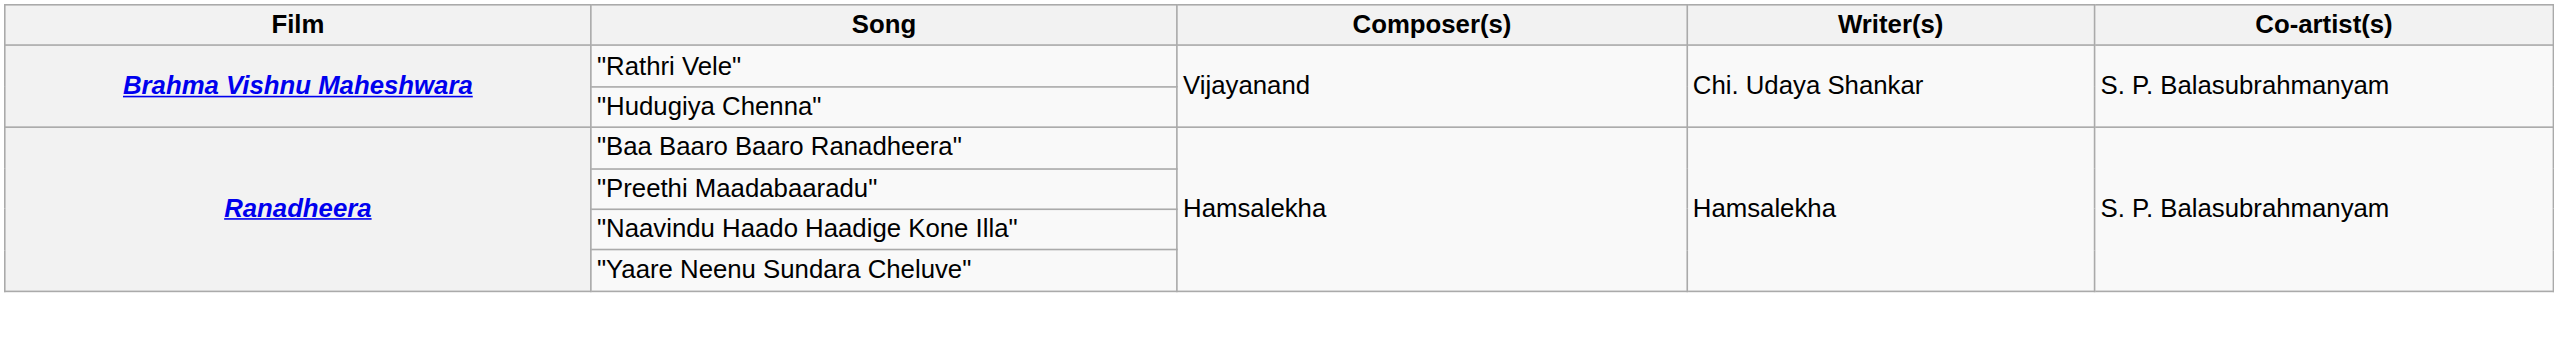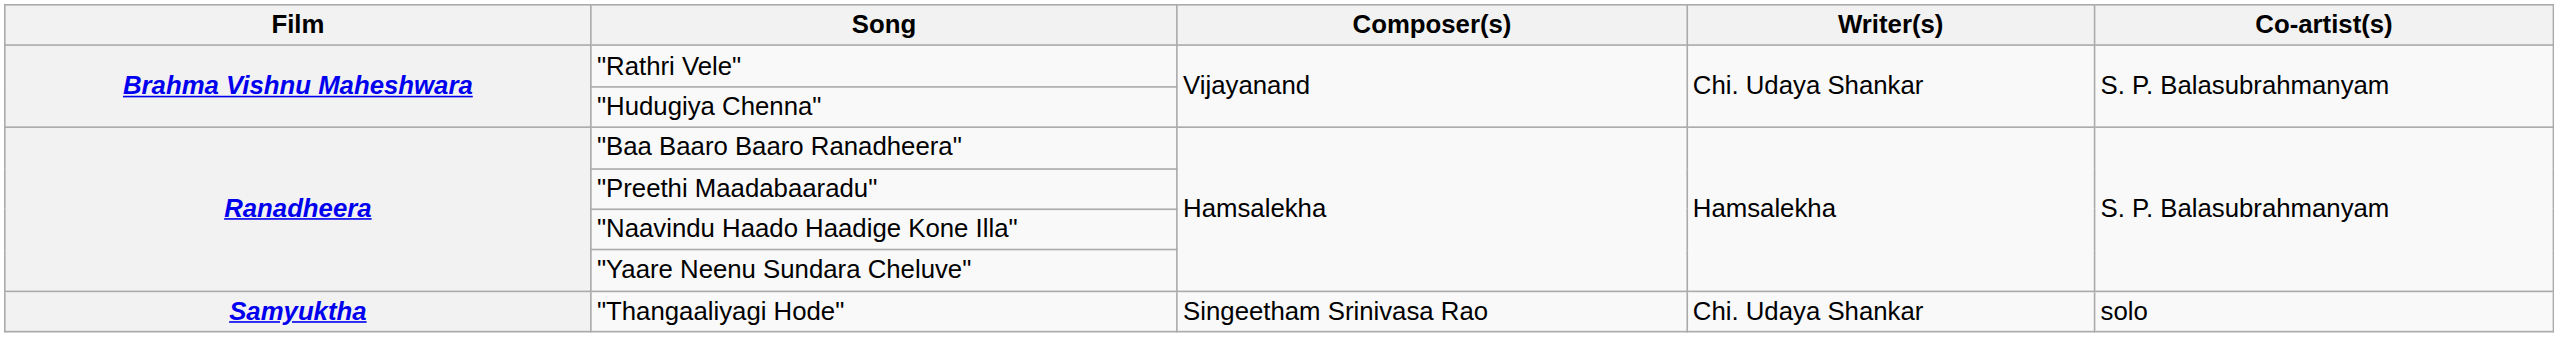+ row: Samyuktha | "Thangaaliyagi Hode" | Singeetham Srinivasa Rao | Chi. Udaya Shankar | solo
